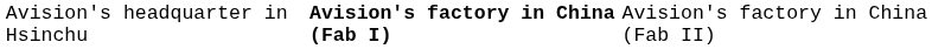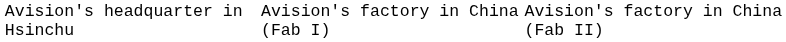Avision's headquarter in Hsinchu | column 2: bold -> normal
